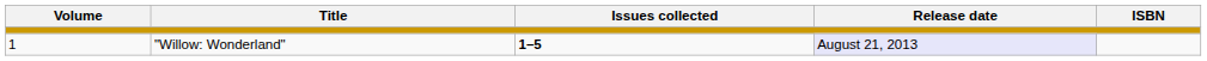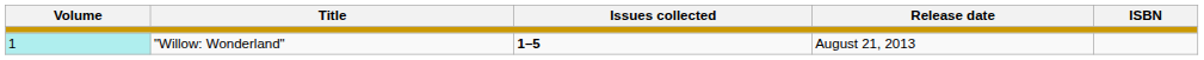"Willow: Wonderland" | Volume: no background -> paleturquoise background
"Willow: Wonderland" | Release date: lavender background -> no background
